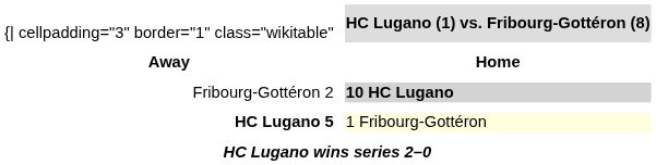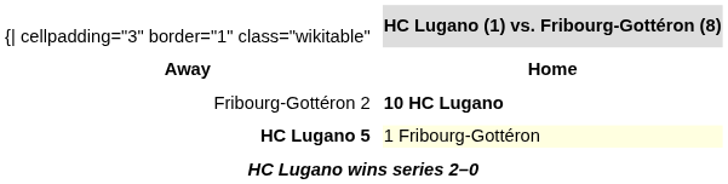Fribourg-Gottéron 2 | column 2: lightgrey background -> no background
